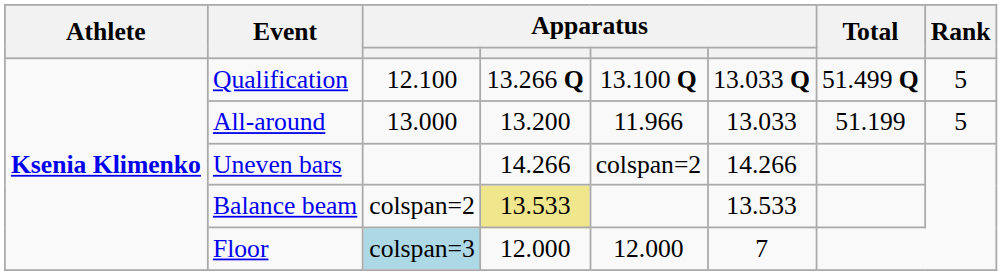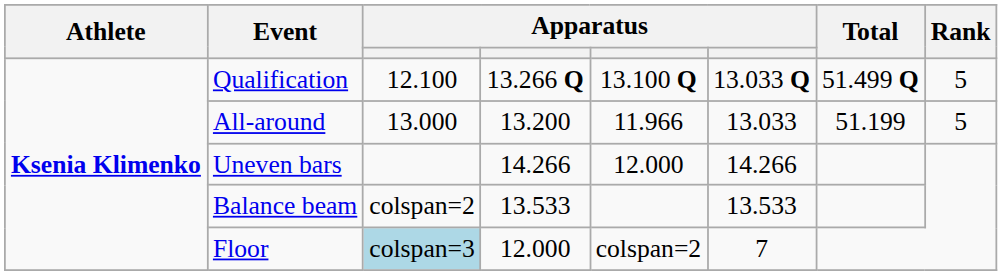Uneven bars | column 5: colspan=2 -> 12.000
Balance beam | column 4: khaki background -> no background
Floor | column 5: 12.000 -> colspan=2
